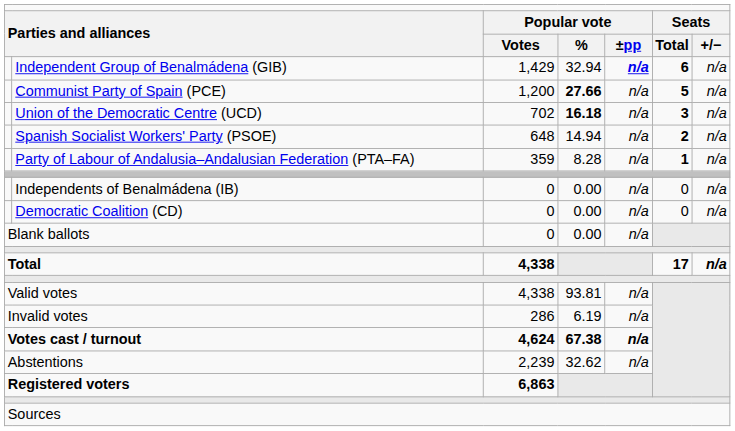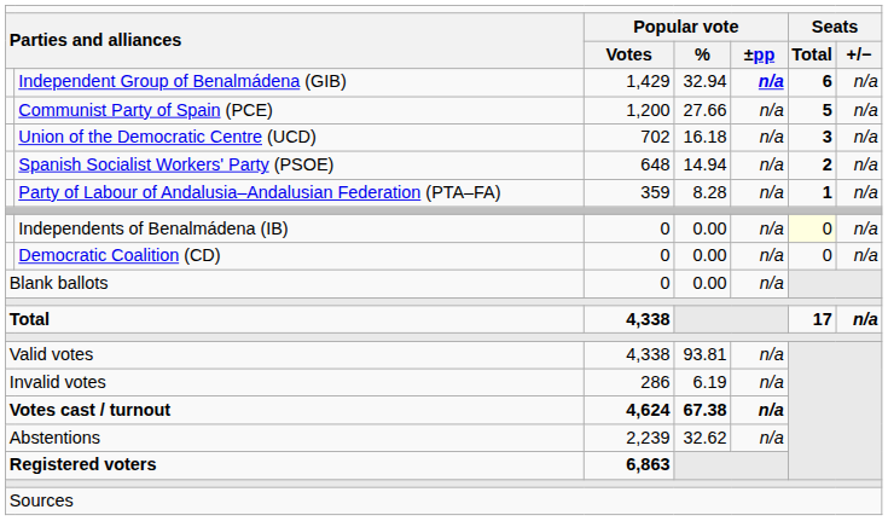Communist Party of Spain (PCE) | column 4: bold -> normal
Union of the Democratic Centre (UCD) | column 4: bold -> normal
Independents of Benalmádena (IB) | column 6: no background -> lightyellow background
